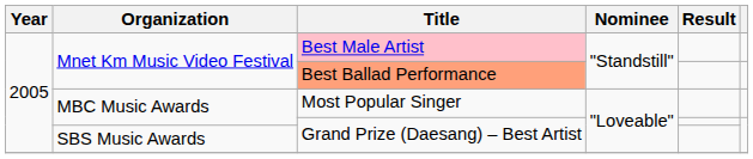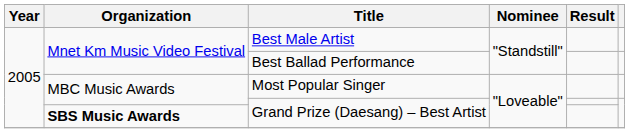Best Male Artist | Title: pink background -> no background
Best Ballad Performance | Title: lightsalmon background -> no background
SBS Music Awards / Grand Prize (Daesang) – Best Artist | Organization: normal -> bold
